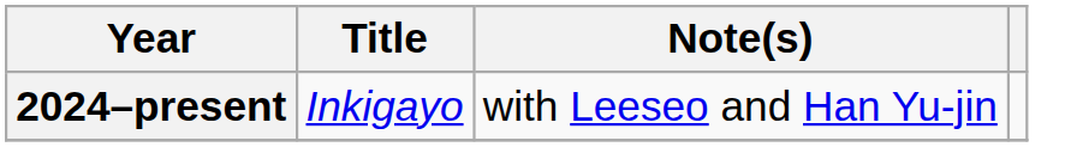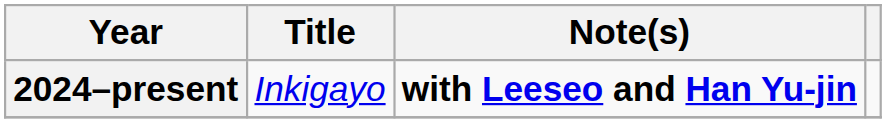2024–present | Note(s): normal -> bold
